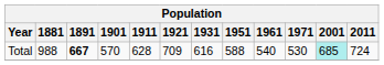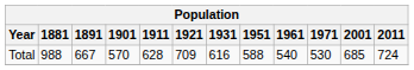row 3 | 1891: bold -> normal
row 3 | 2001: paleturquoise background -> no background
